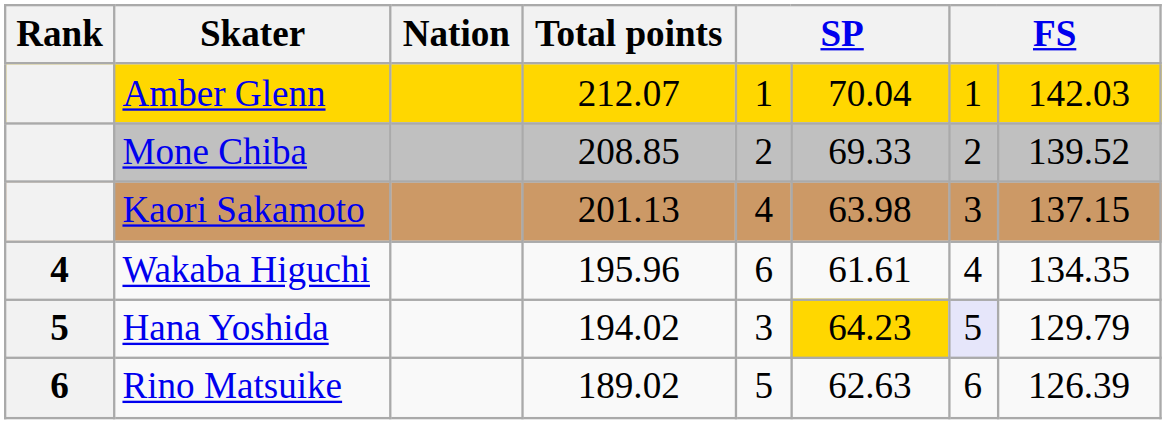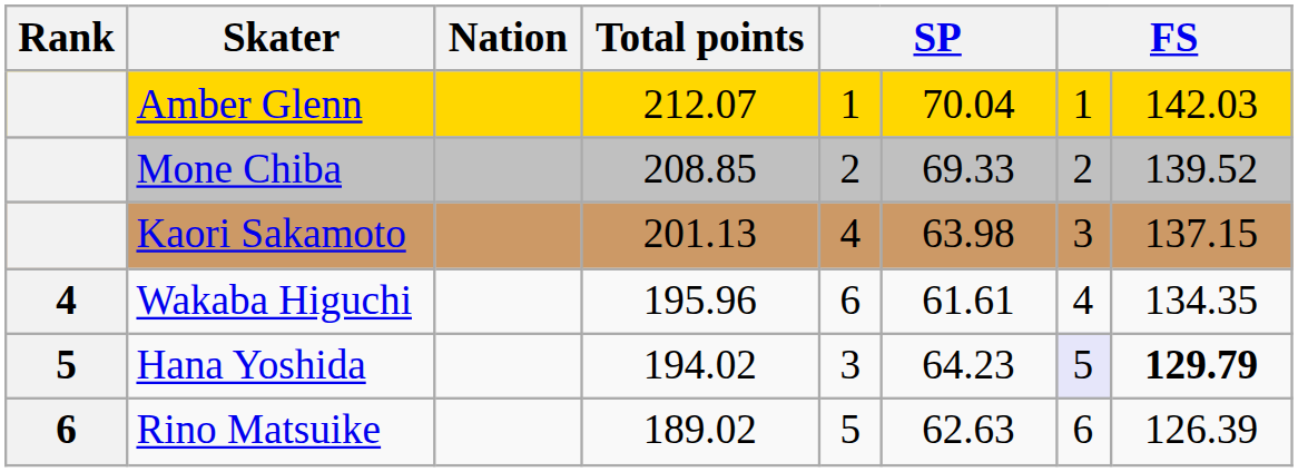Hana Yoshida | column 6: gold background -> no background
Hana Yoshida | column 8: normal -> bold
